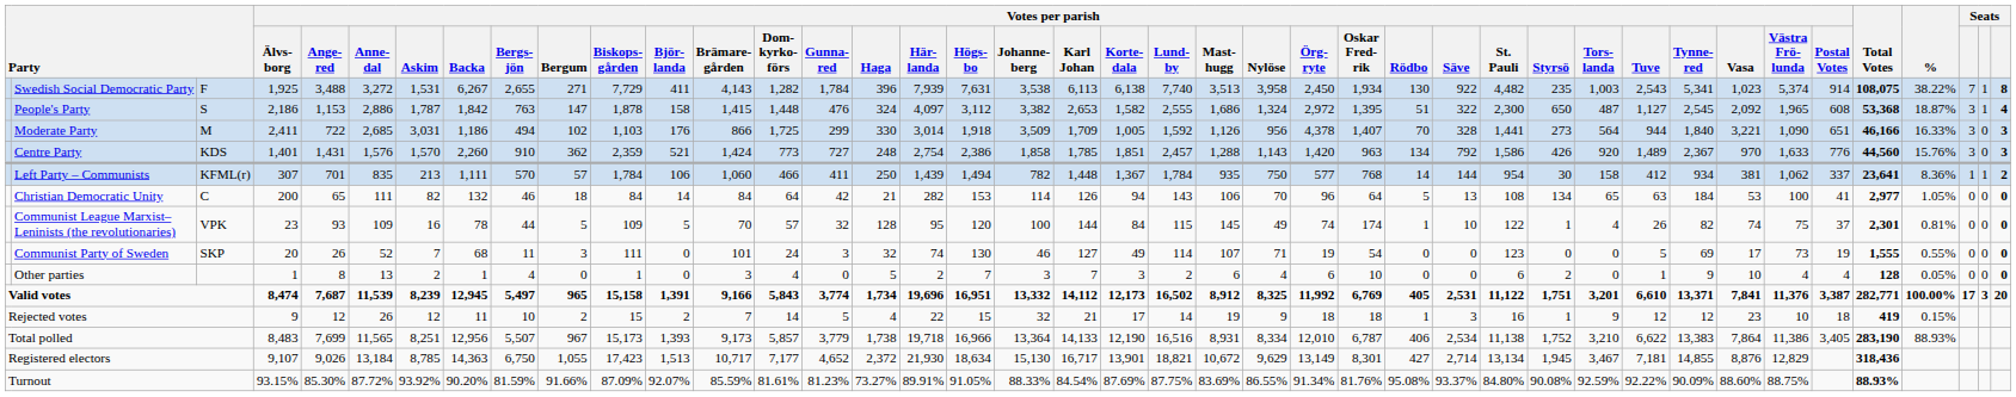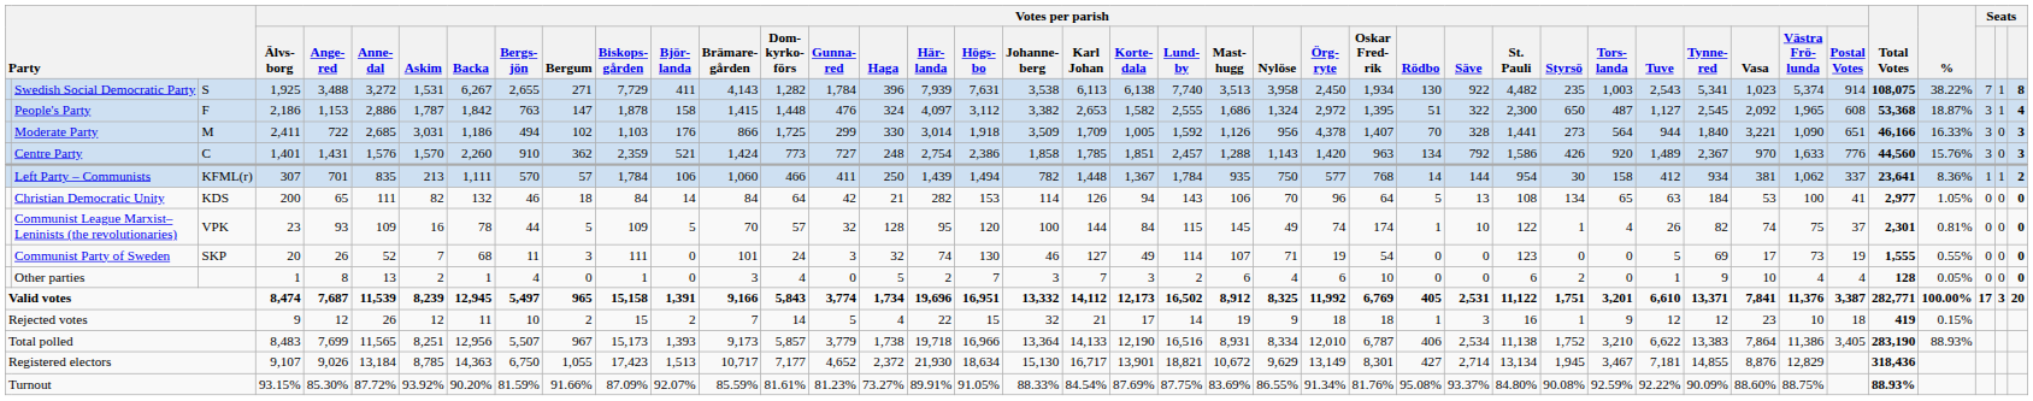Swedish Social Democratic Party | column 3: F -> S
People's Party | column 3: S -> F
Centre Party | column 3: KDS -> C
Christian Democratic Unity | column 3: C -> KDS
